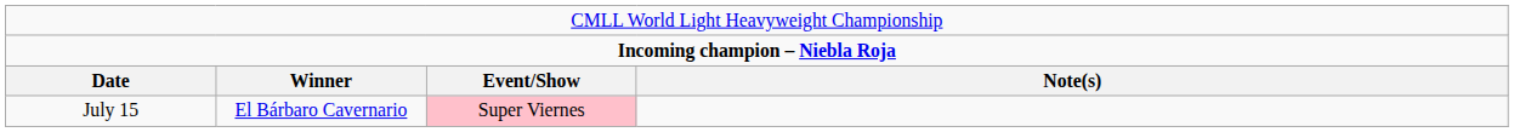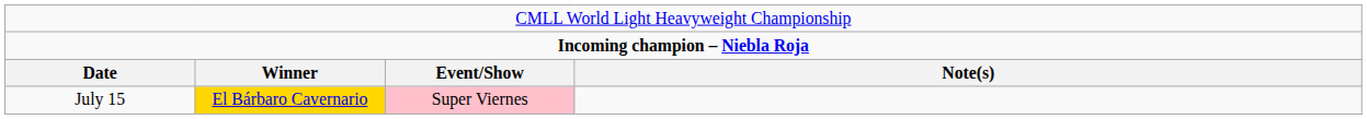July 15 | column 2: no background -> gold background
